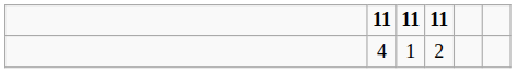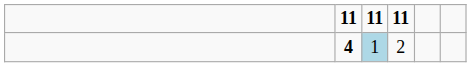row 2 | column 2: normal -> bold
row 2 | column 3: no background -> lightblue background
